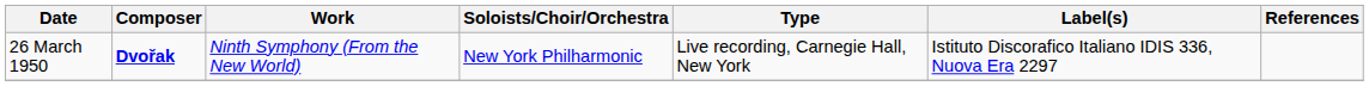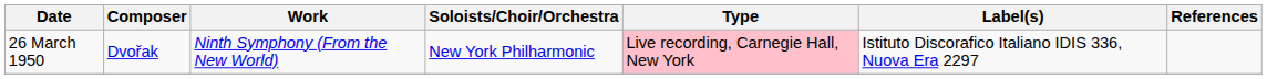26 March 1950 | Composer: bold -> normal
26 March 1950 | Type: no background -> pink background
